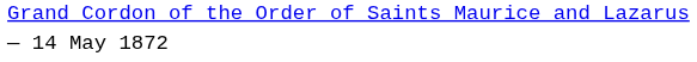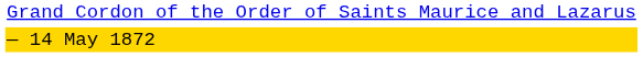— 14 May 1872 | column 1: no background -> gold background
